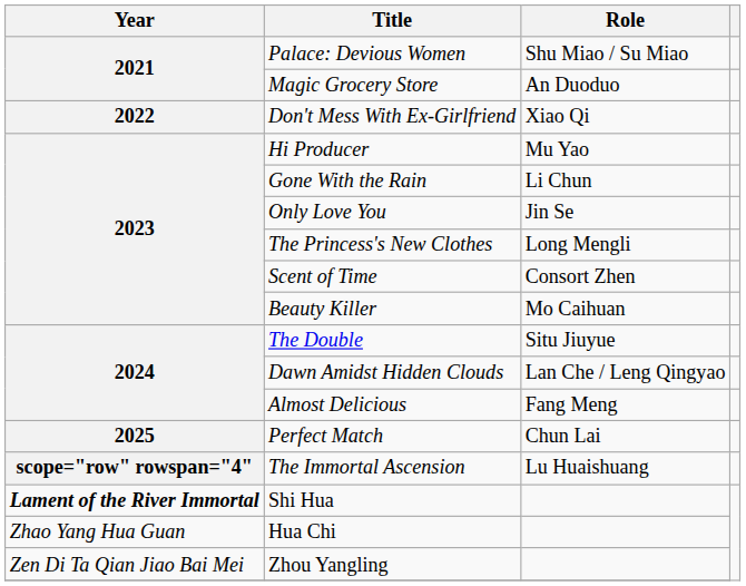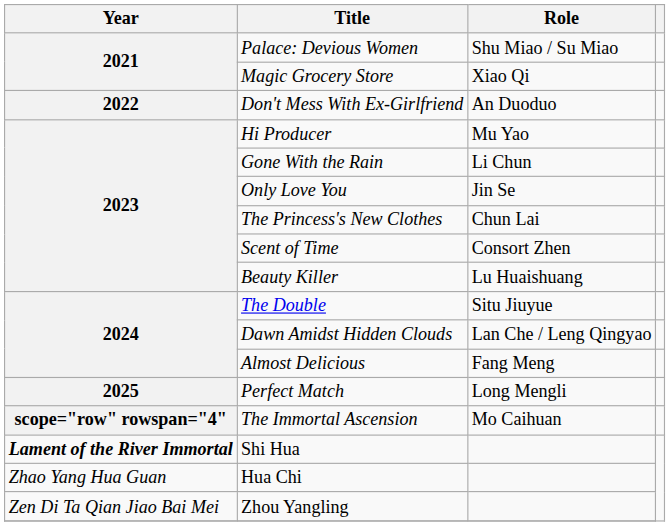Magic Grocery Store | Role: An Duoduo -> Xiao Qi
Don't Mess With Ex-Girlfriend | Role: Xiao Qi -> An Duoduo
The Princess's New Clothes | Role: Long Mengli -> Chun Lai
Beauty Killer | Role: Mo Caihuan -> Lu Huaishuang
Perfect Match | Role: Chun Lai -> Long Mengli
The Immortal Ascension | Role: Lu Huaishuang -> Mo Caihuan
